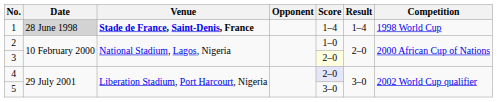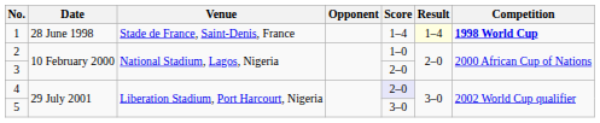1 | Date: lightgrey background -> no background
1 | Venue: bold -> normal
1 | Result: no background -> lightyellow background
1 | Competition: normal -> bold
3 | Score: lightyellow background -> no background
